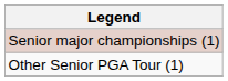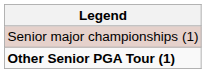row 3 | column 1: normal -> bold
